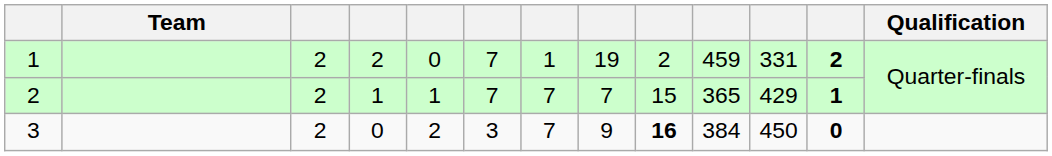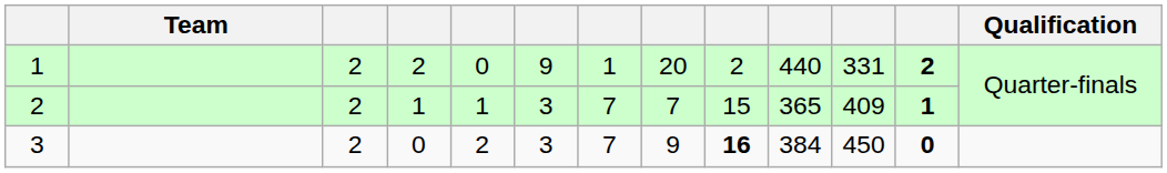row 2 | column 6: 7 -> 9
row 2 | column 8: 19 -> 20
row 2 | column 10: 459 -> 440
row 3 | column 6: 7 -> 3
row 3 | column 11: 429 -> 409
